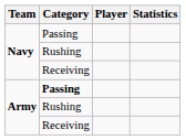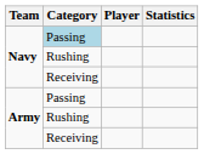Navy / Passing | Category: no background -> lightblue background
Army / Passing | Category: bold -> normal
